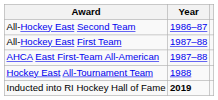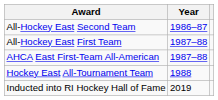Inducted into RI Hockey Hall of Fame | Year: bold -> normal
